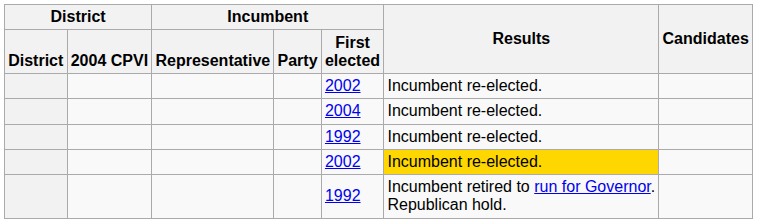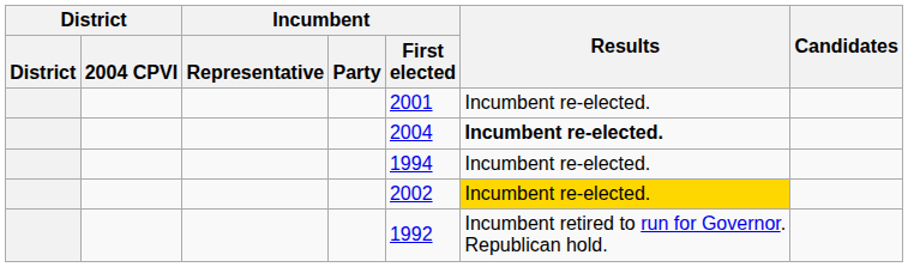row 3 | Incumbent / First elected: 2002 -> 2001
row 4 | Results: normal -> bold
row 5 | Incumbent / First elected: 1992 -> 1994
